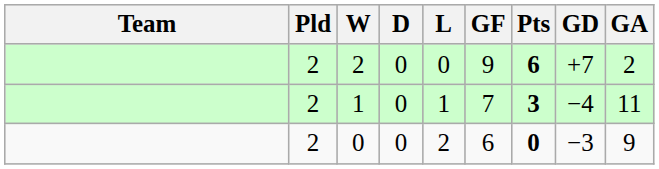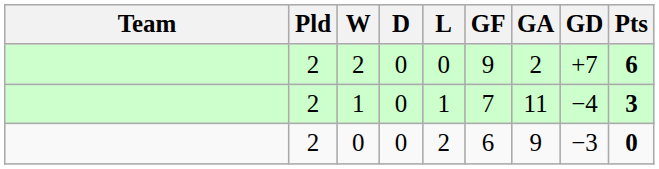columns swapped: GA <-> Pts
